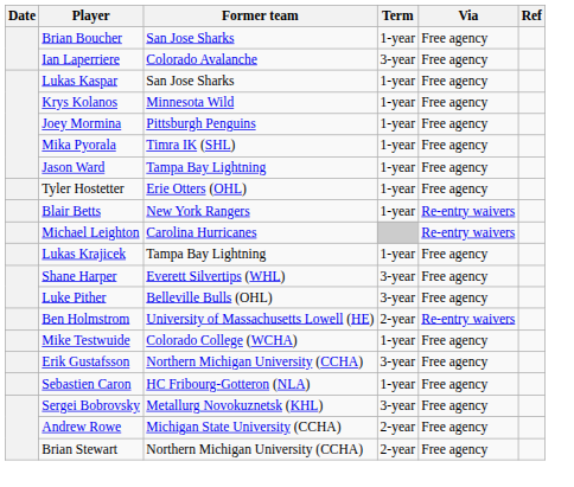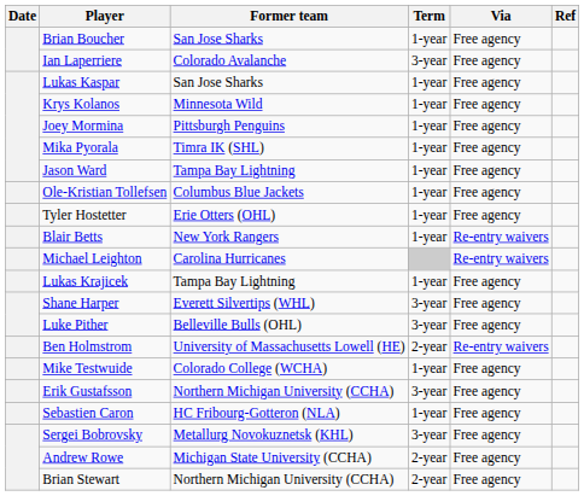+ row: Ole-Kristian Tollefsen | Columbus Blue Jackets | 1-year | Free agency
